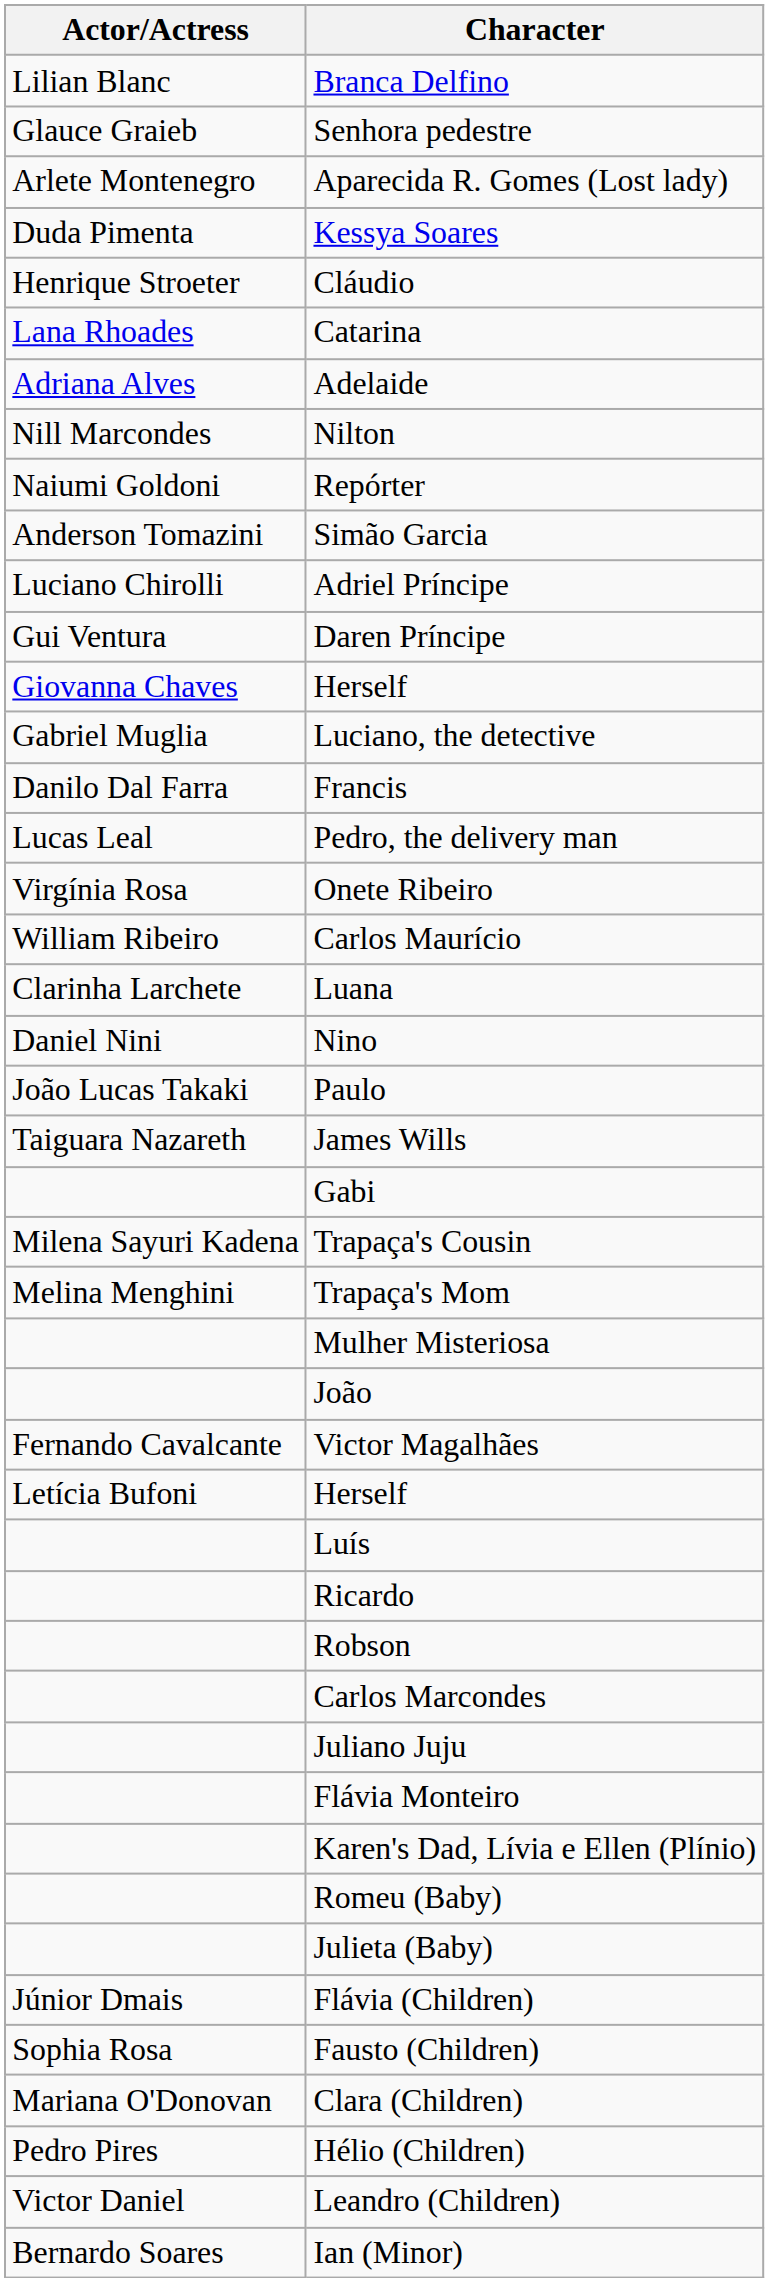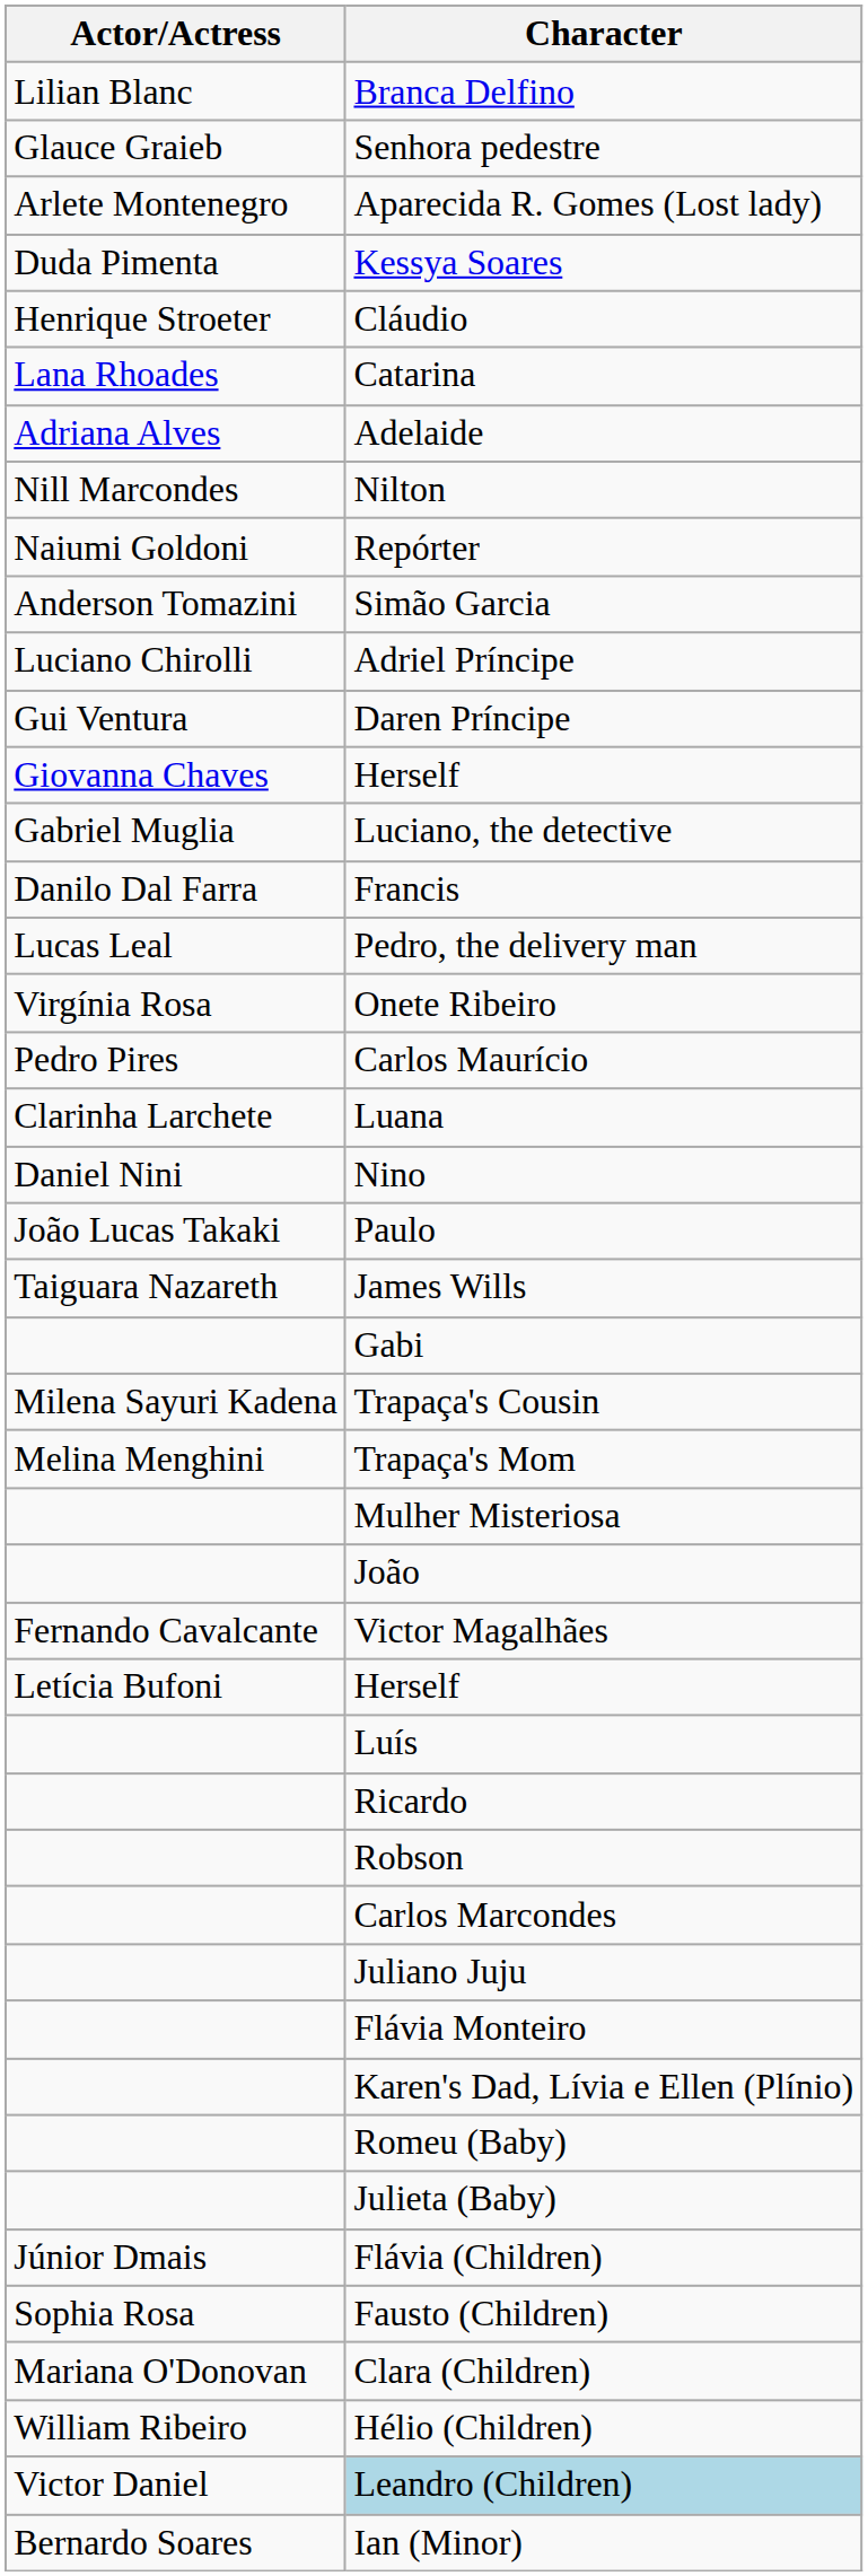row 19 | Actor/Actress: William Ribeiro -> Pedro Pires
row 43 | Actor/Actress: Pedro Pires -> William Ribeiro
row 44 | Character: no background -> lightblue background
